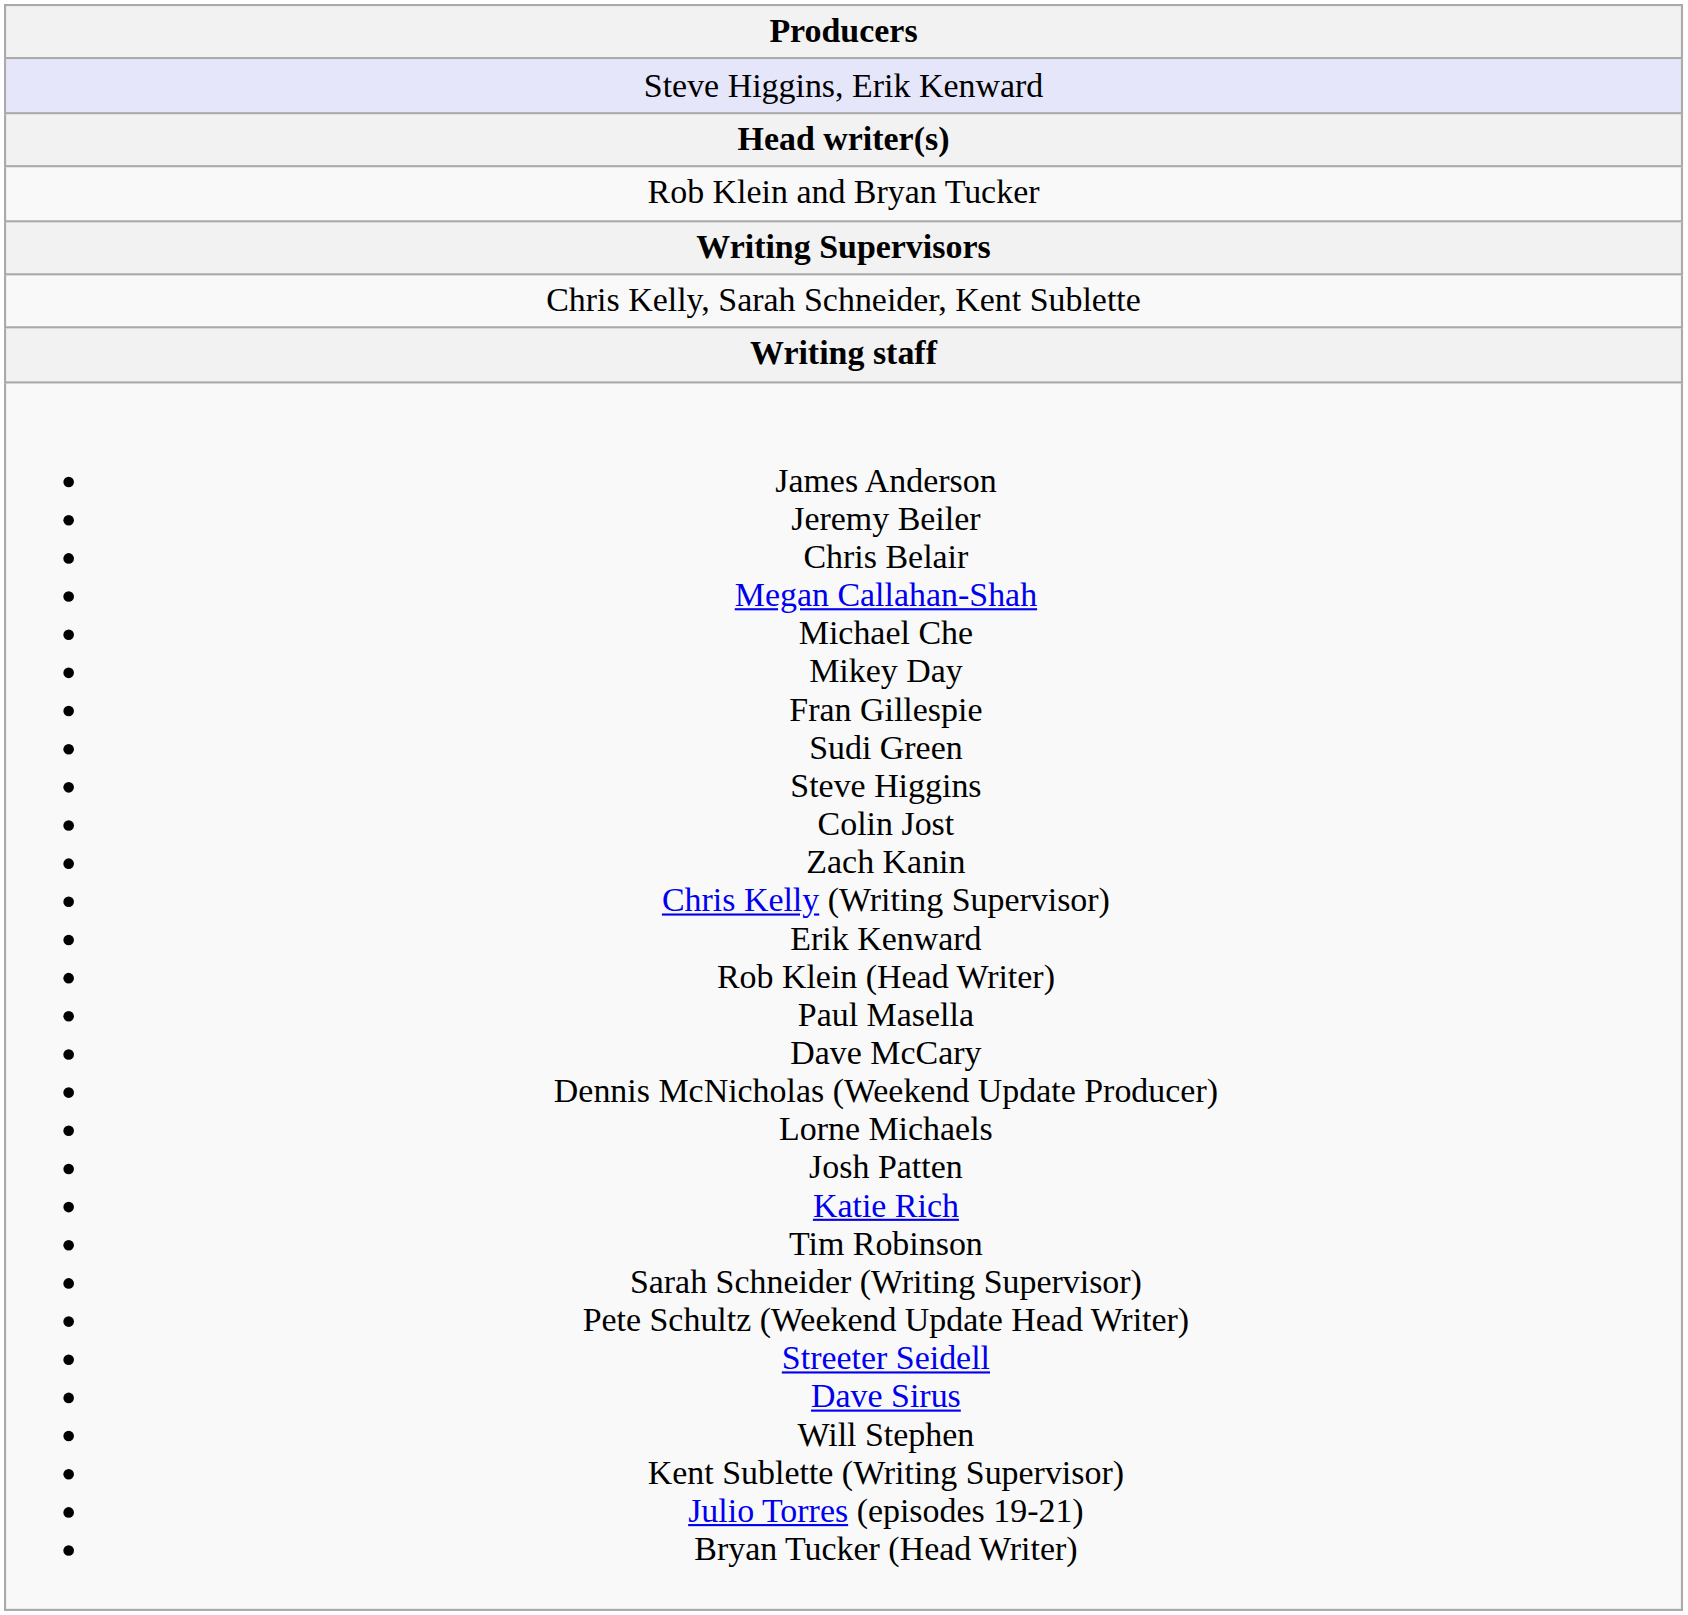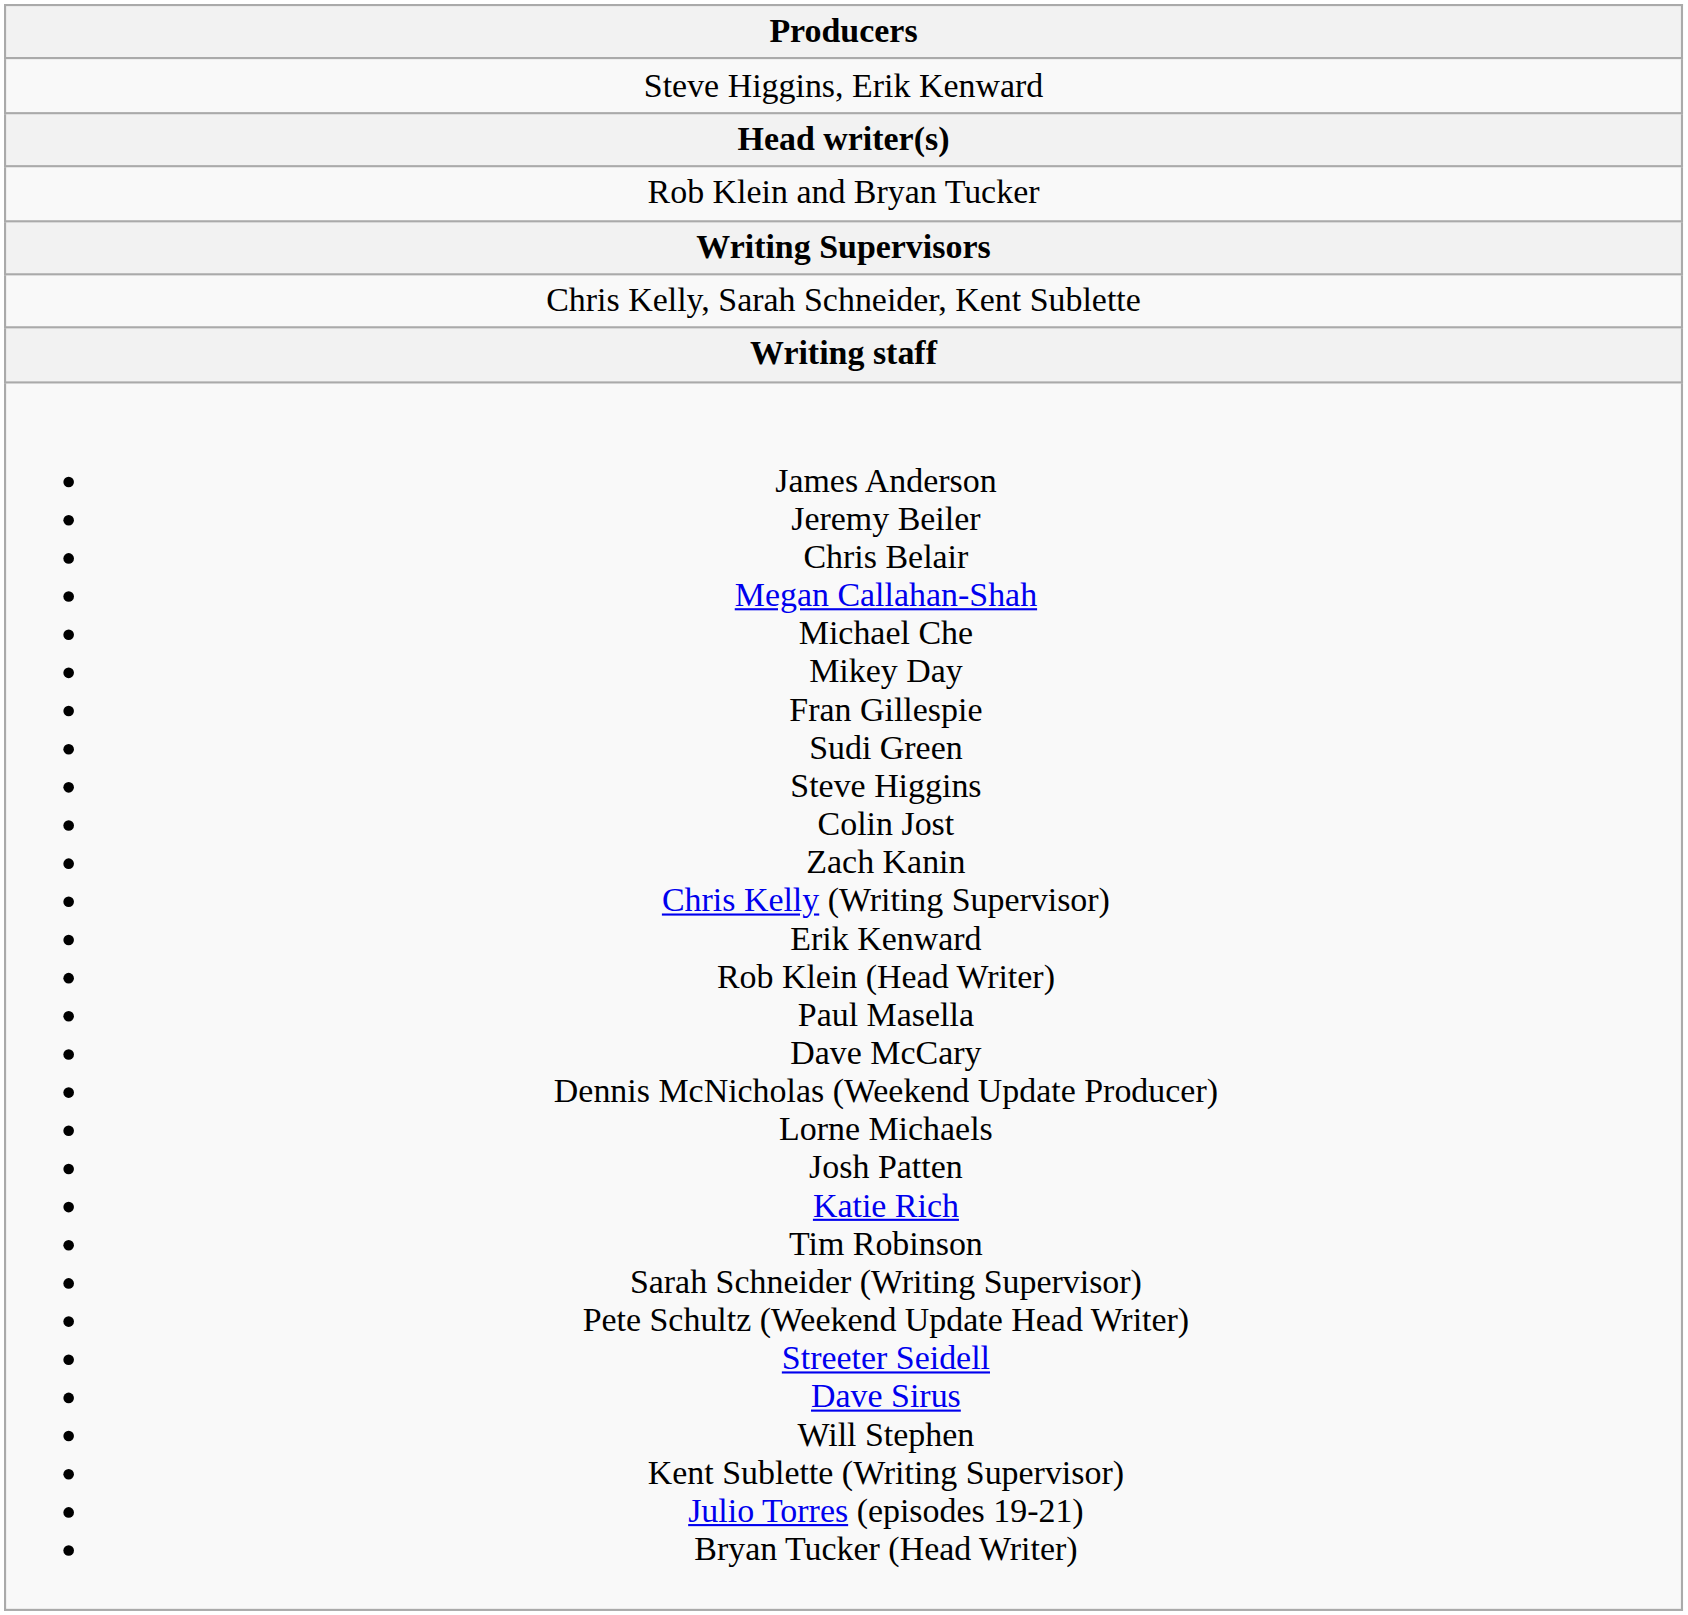row 2 | column 1: lavender background -> no background
